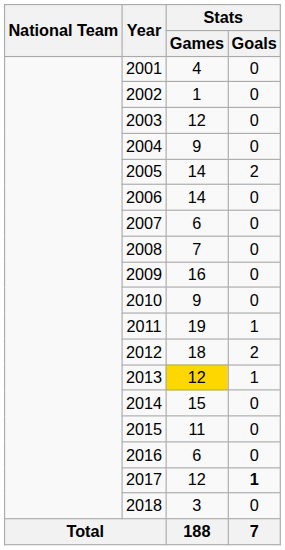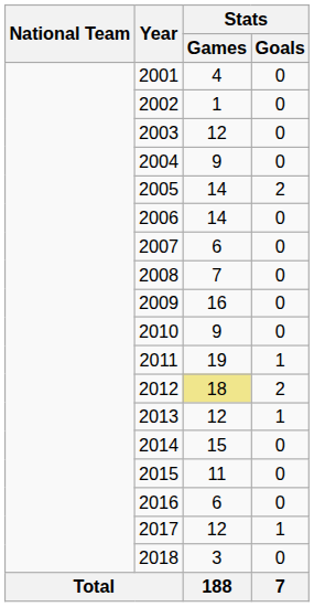2012 | Stats / Games: no background -> khaki background
2013 | Stats / Games: gold background -> no background
2017 | Stats / Goals: bold -> normal
